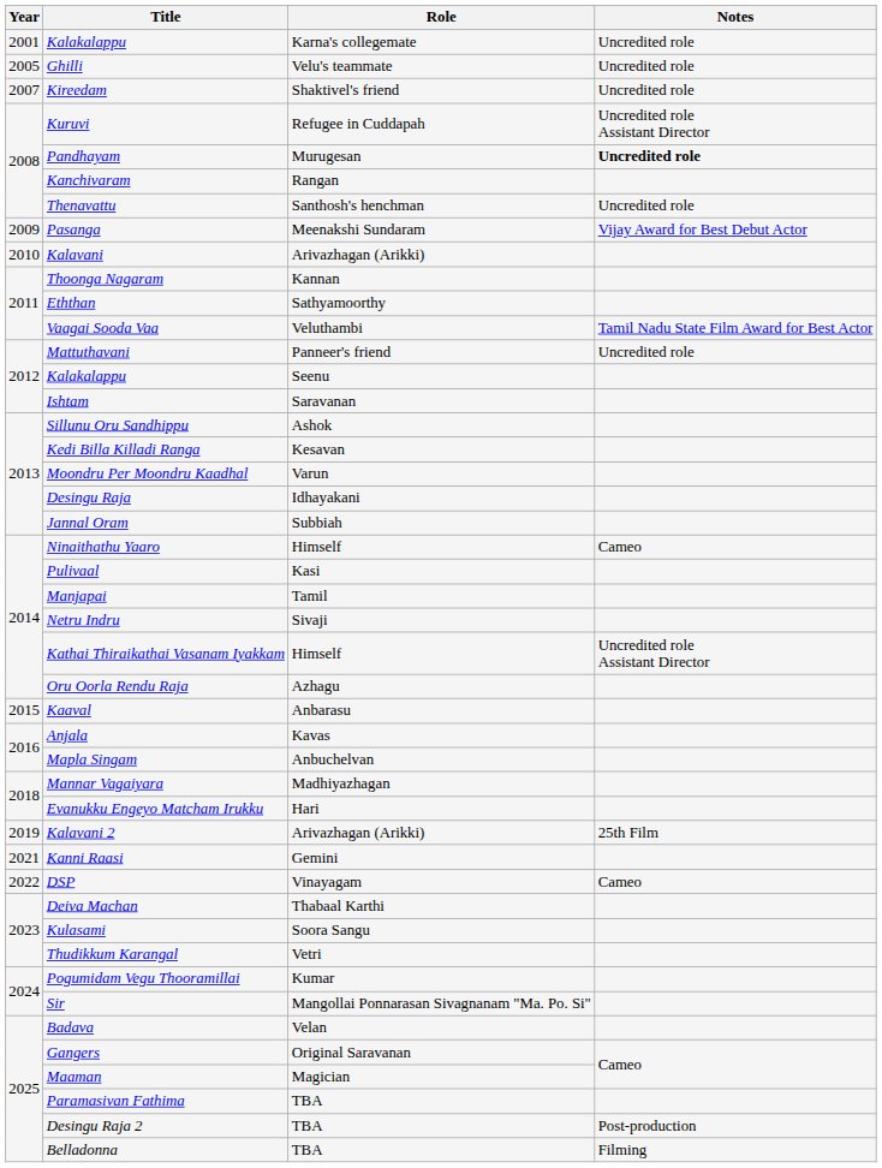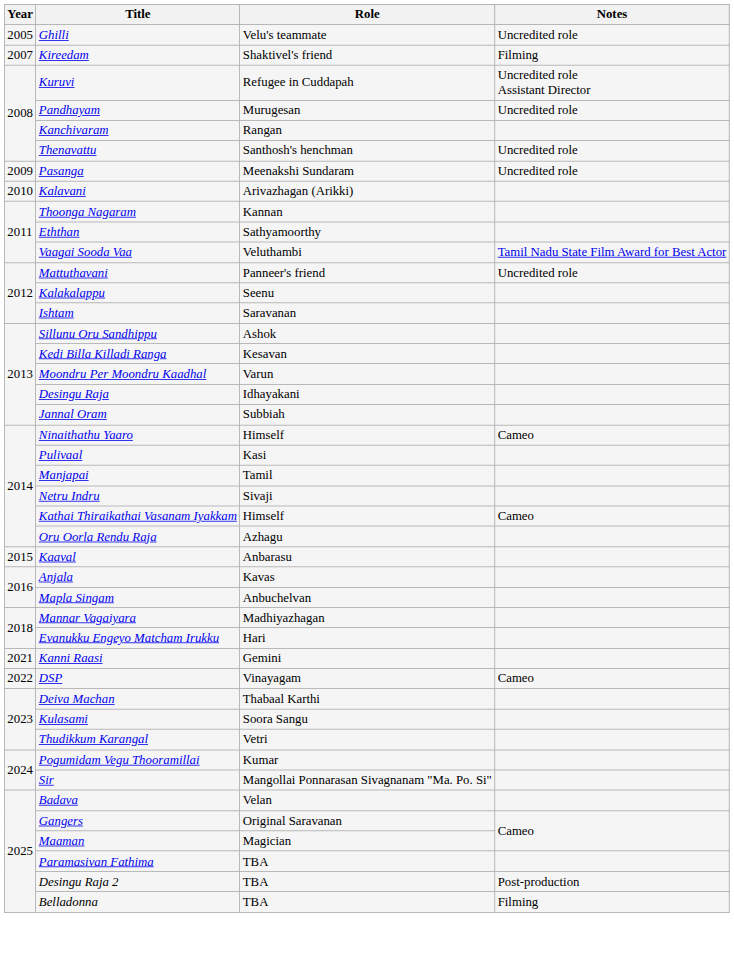- row: 2001 | Kalakalappu | Karna's collegemate | Uncredited role
Kireedam | Notes: Uncredited role -> Filming
Pandhayam | Notes: bold -> normal
Pasanga | Notes: Vijay Award for Best Debut Actor -> Uncredited role
Kathai Thiraikathai Vasanam Iyakkam | Notes: Uncredited role Assistant Director -> Cameo
- row: 2019 | Kalavani 2 | Arivazhagan (Arikki) | 25th Film
